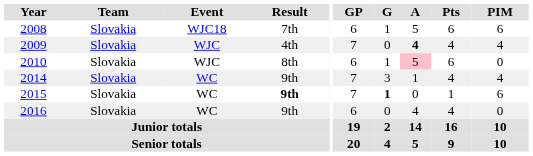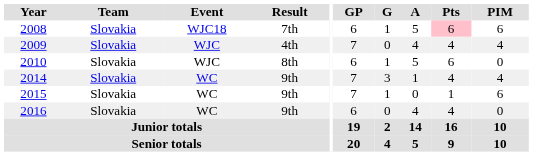2008 | Pts: no background -> pink background
2009 | A: bold -> normal
2010 | A: pink background -> no background
2015 | Result: bold -> normal
2015 | G: bold -> normal
